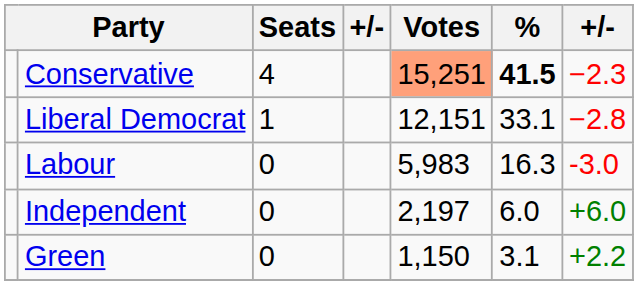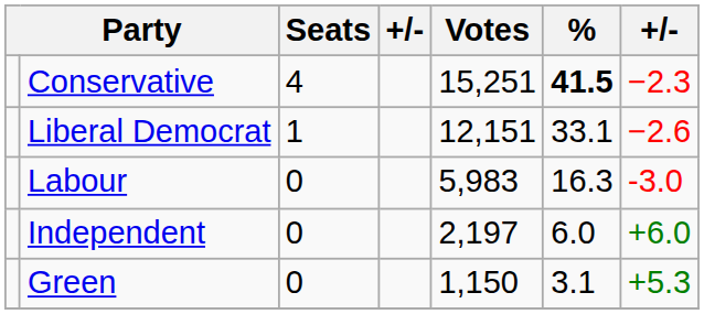Conservative | Votes: lightsalmon background -> no background
Liberal Democrat | column 7: −2.8 -> −2.6
Green | column 7: +2.2 -> +5.3
